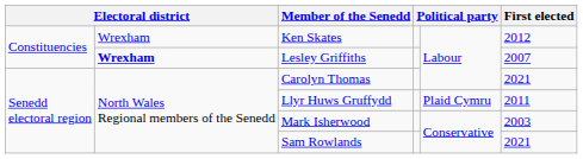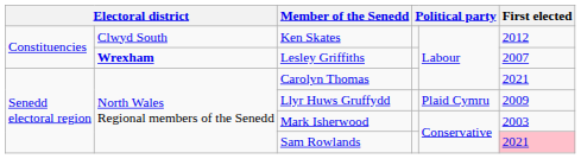Ken Skates | column 2: Wrexham -> Clwyd South
Llyr Huws Gruffydd | First elected: 2011 -> 2009
Sam Rowlands | First elected: no background -> pink background
